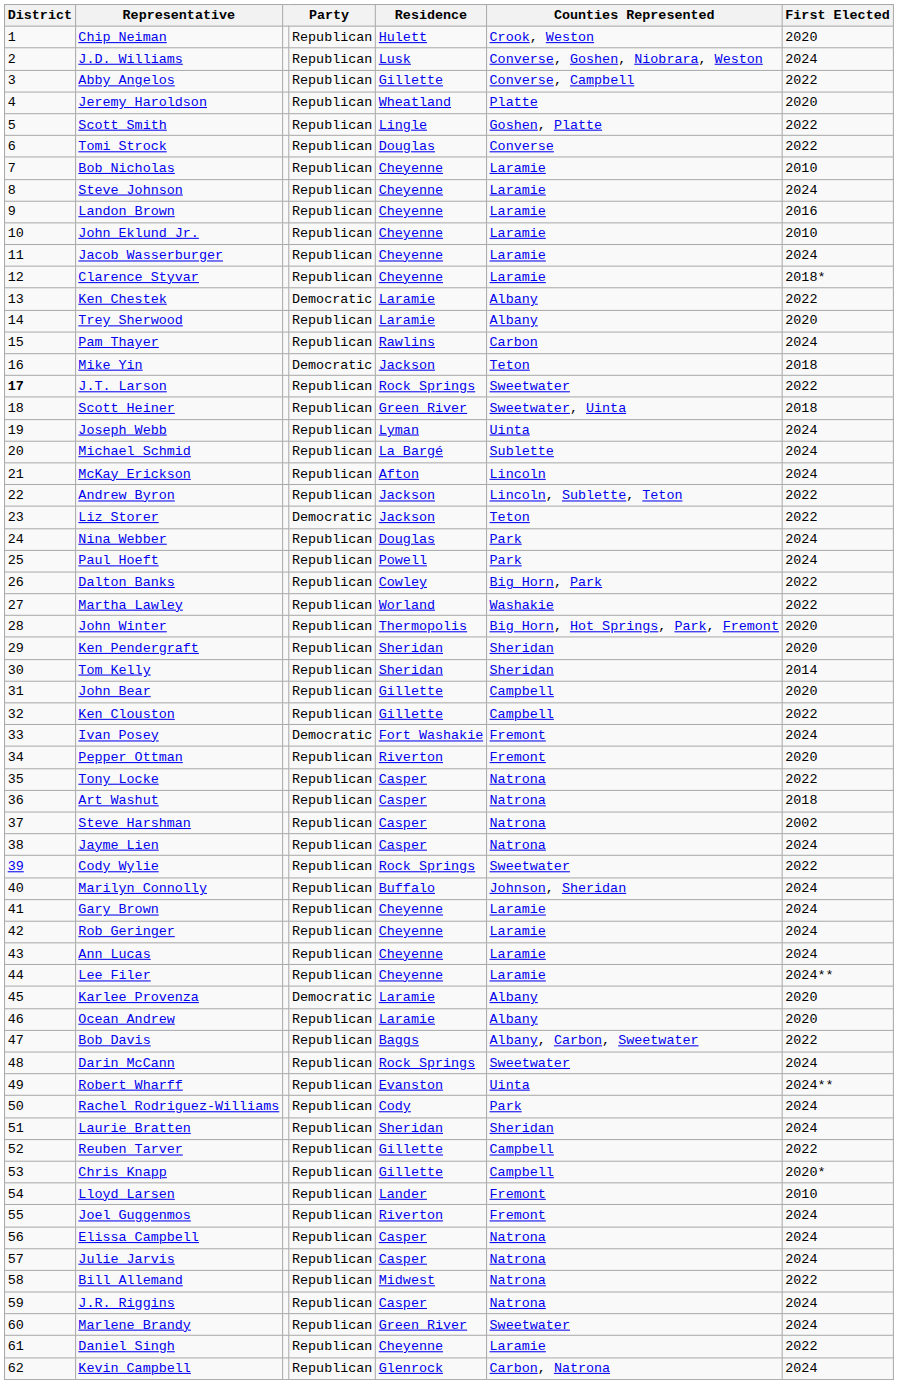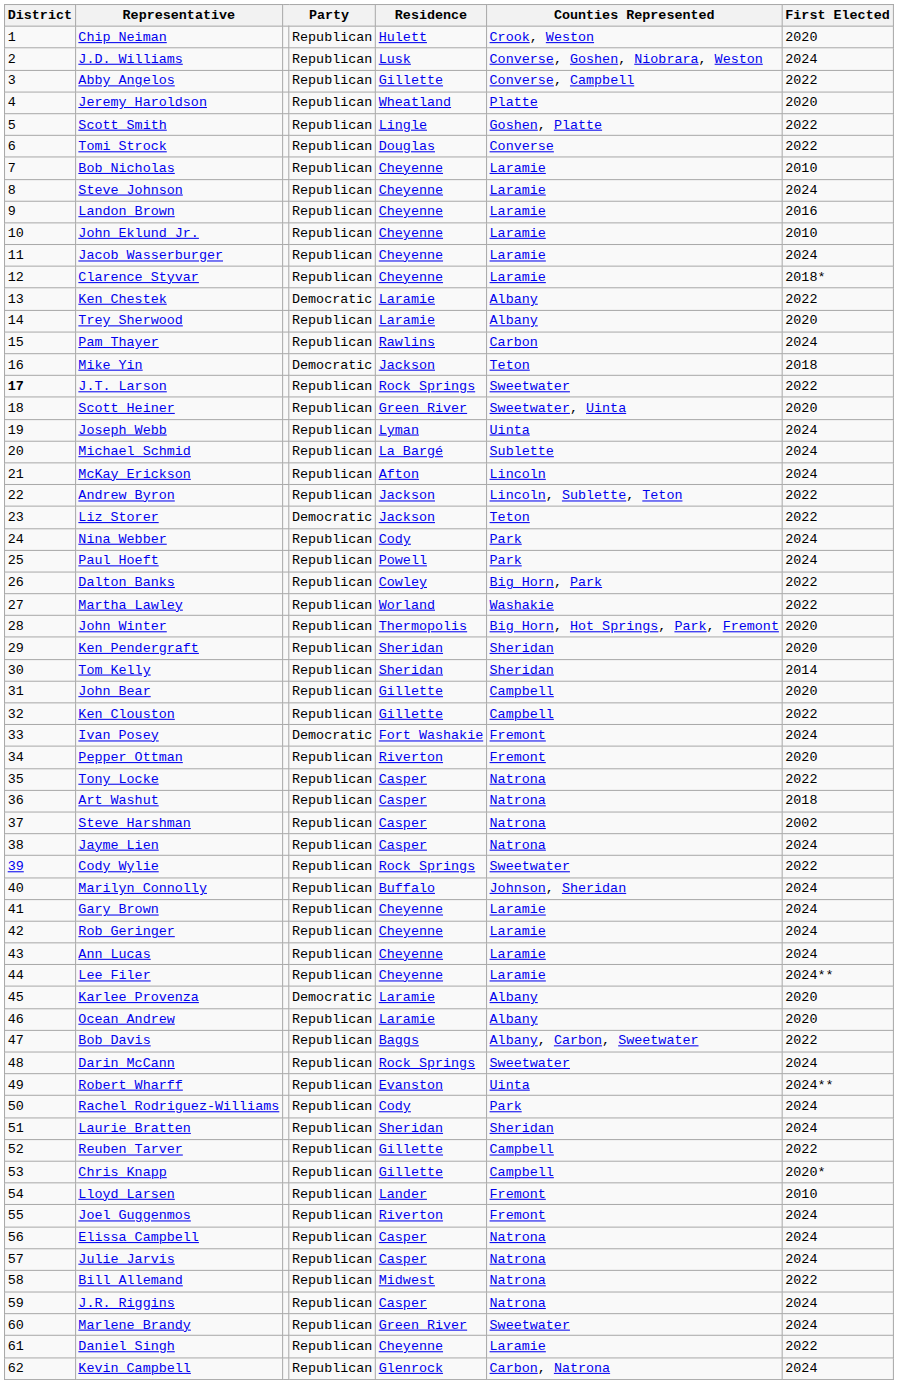Scott Heiner | First Elected: 2018 -> 2020
Nina Webber | Residence: Douglas -> Cody
